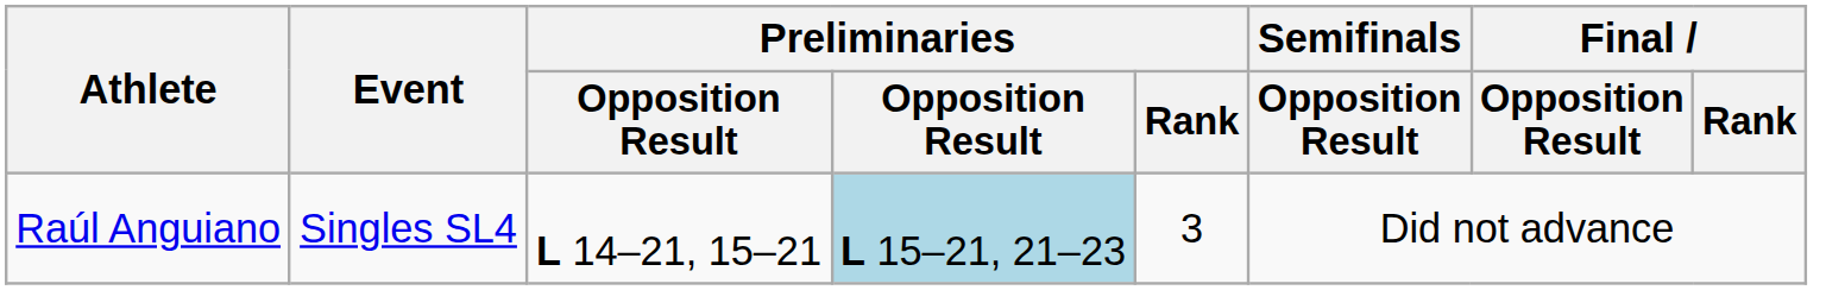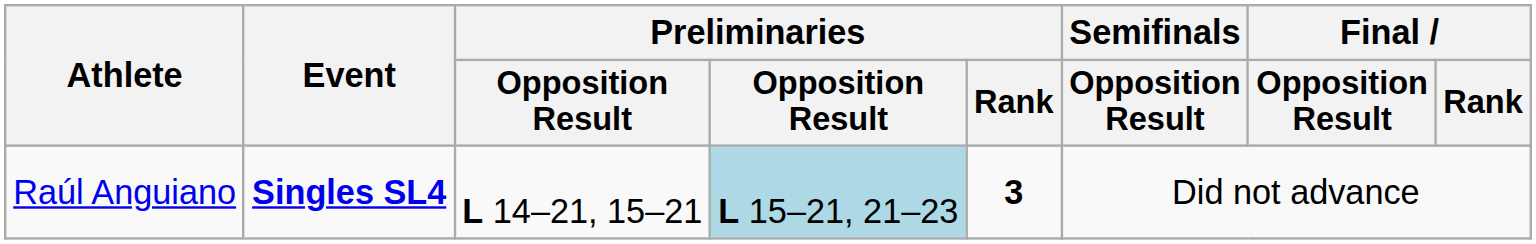Raúl Anguiano | Event: normal -> bold
Raúl Anguiano | Preliminaries / Rank: normal -> bold
